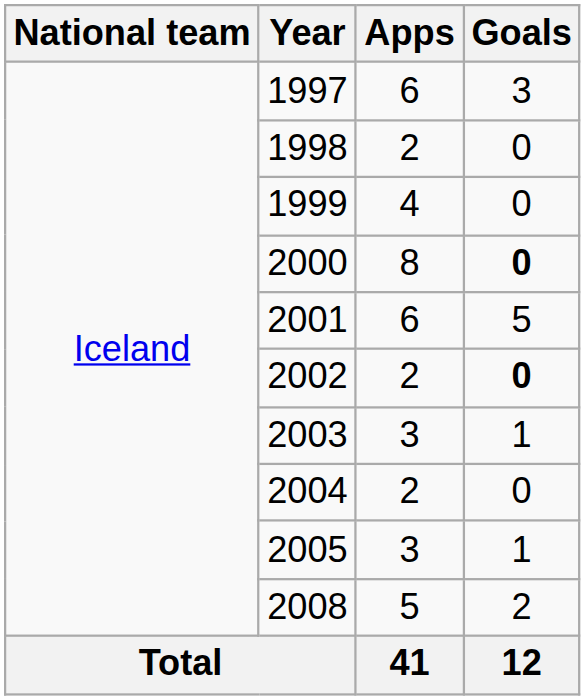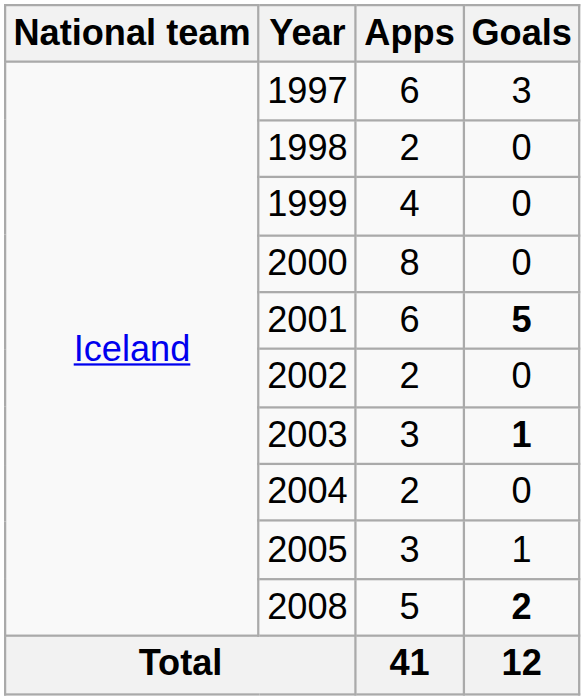2000 | Goals: bold -> normal
2001 | Goals: normal -> bold
2002 | Goals: bold -> normal
2003 | Goals: normal -> bold
2008 | Goals: normal -> bold
